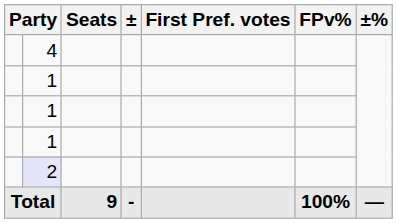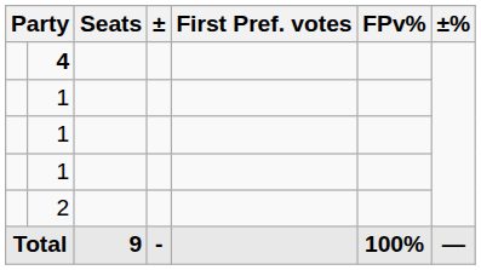4 | column 2: normal -> bold
2 | column 2: lavender background -> no background
